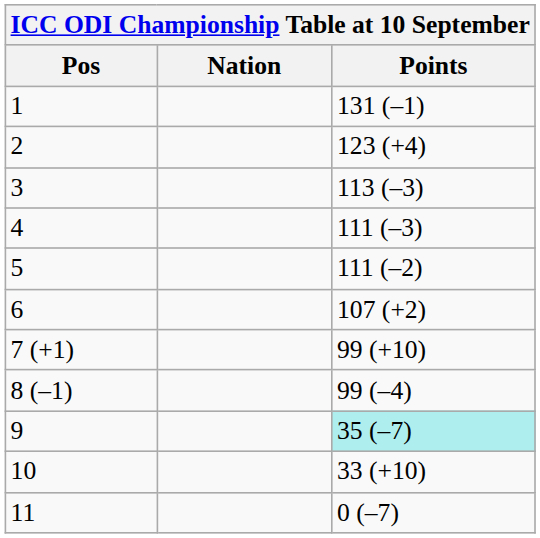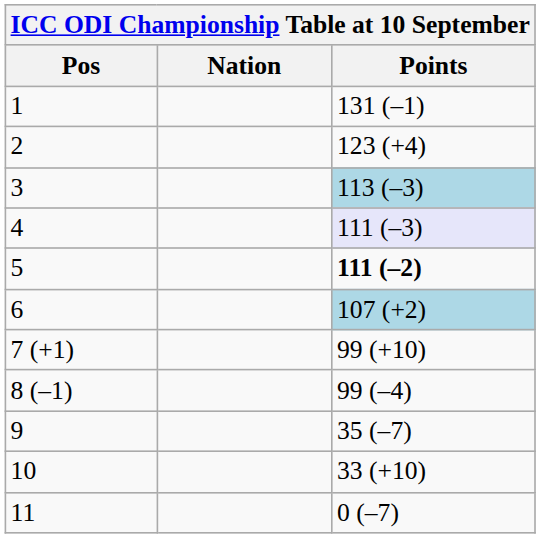3 | Points: no background -> lightblue background
4 | Points: no background -> lavender background
5 | Points: normal -> bold
6 | Points: no background -> lightblue background
9 | Points: paleturquoise background -> no background
